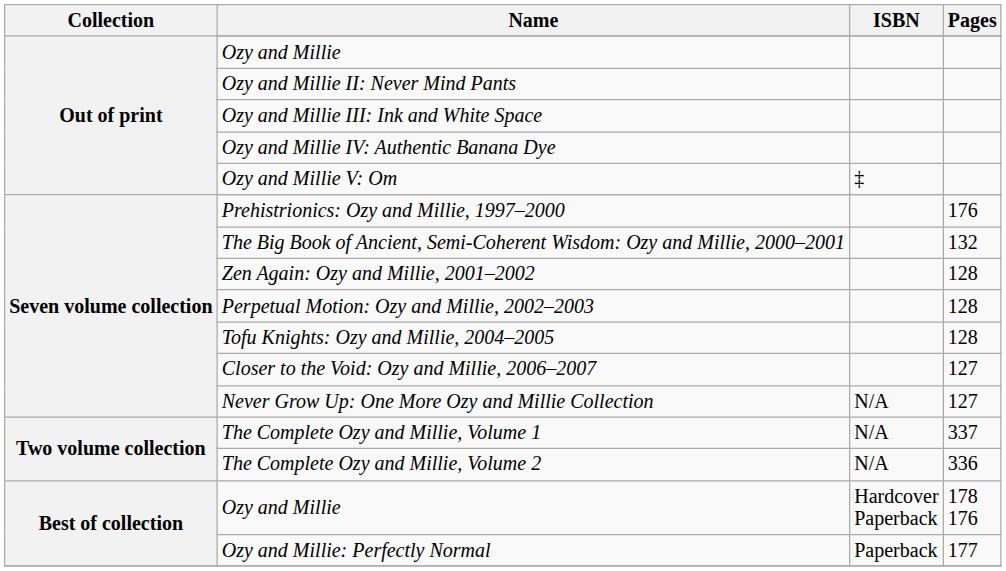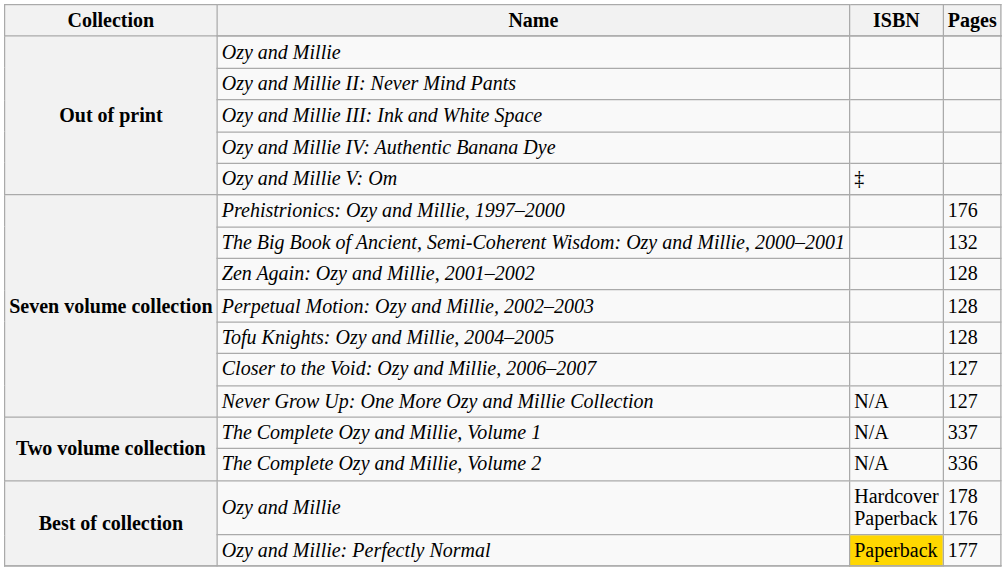Ozy and Millie: Perfectly Normal | ISBN: no background -> gold background
